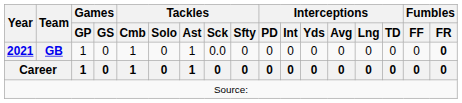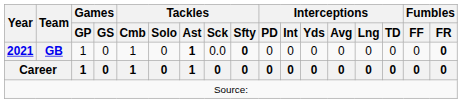2021 | Tackles / Ast: normal -> bold
2021 | Tackles / Sfty: normal -> bold
